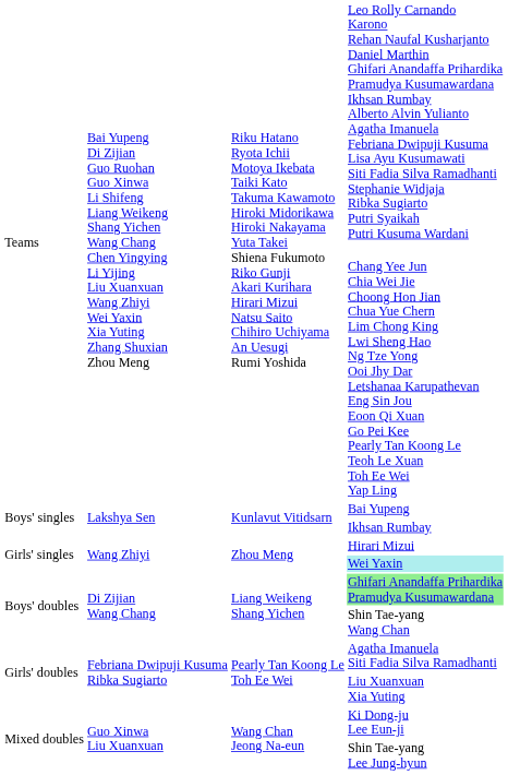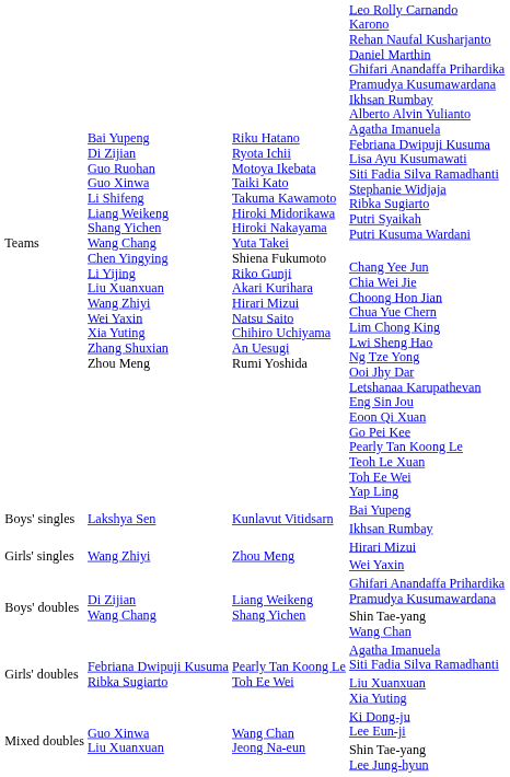Wei Yaxin | column 4: paleturquoise background -> no background
Ghifari Anandaffa Prihardika Pramudya Kusumawardana | column 4: lightgreen background -> no background
